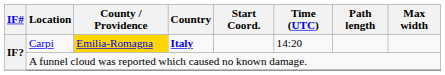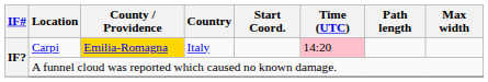Carpi | Country: bold -> normal
Carpi | Time (UTC): no background -> pink background
